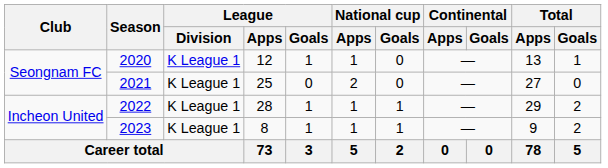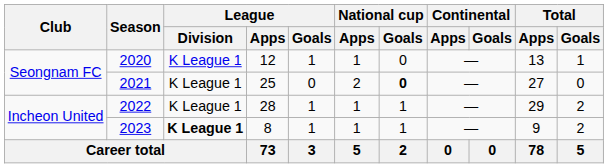2021 | National cup / Goals: normal -> bold
2023 | League / Division: normal -> bold
